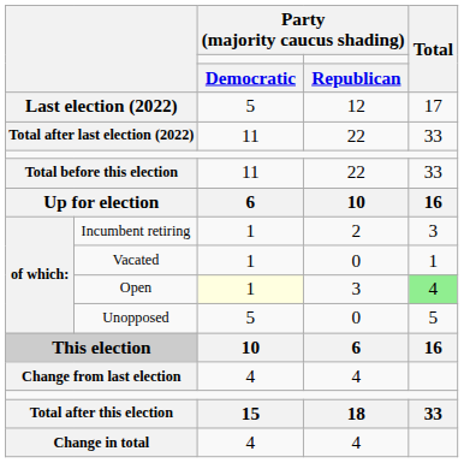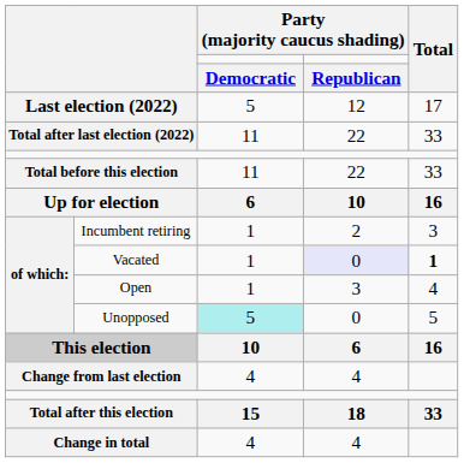Vacated | column 4: no background -> lavender background
Vacated | Total: normal -> bold
Open | column 3: lightyellow background -> no background
Open | Total: lightgreen background -> no background
Unopposed | column 3: no background -> paleturquoise background
